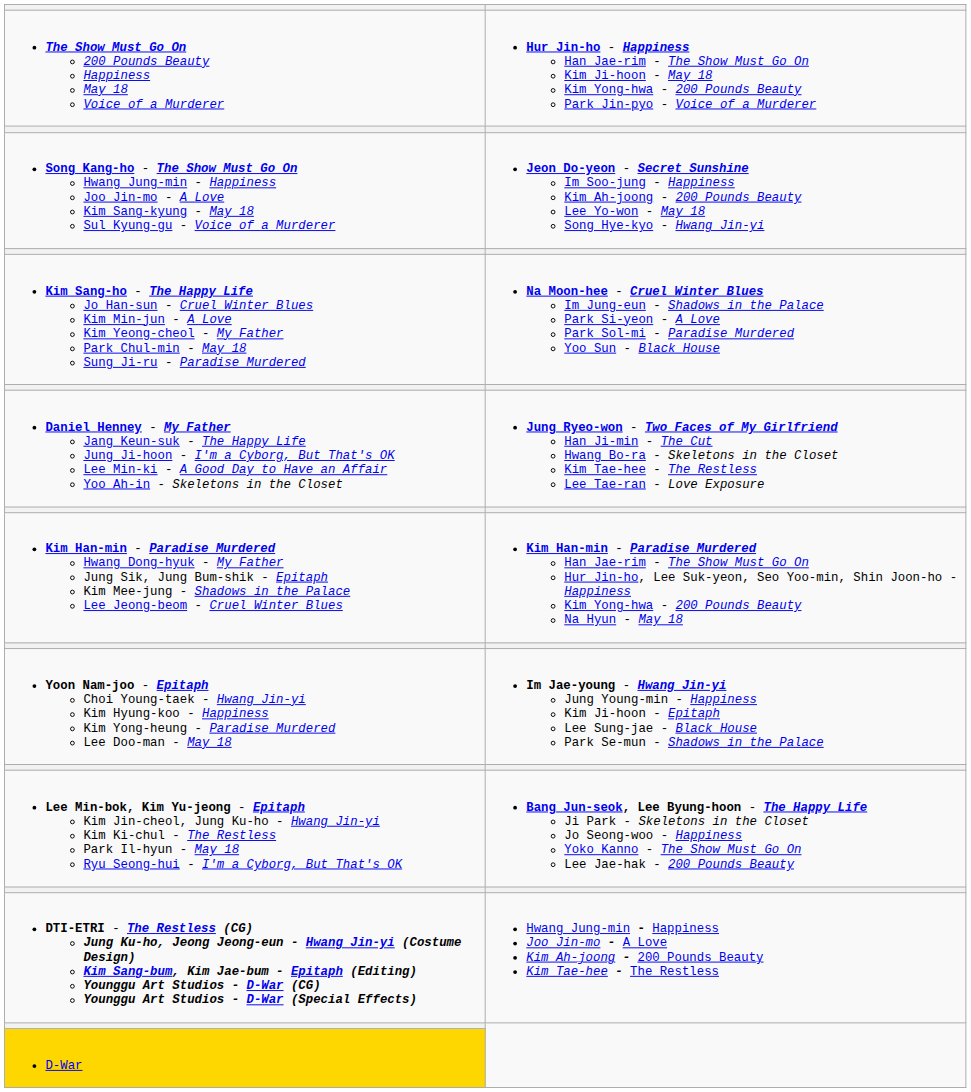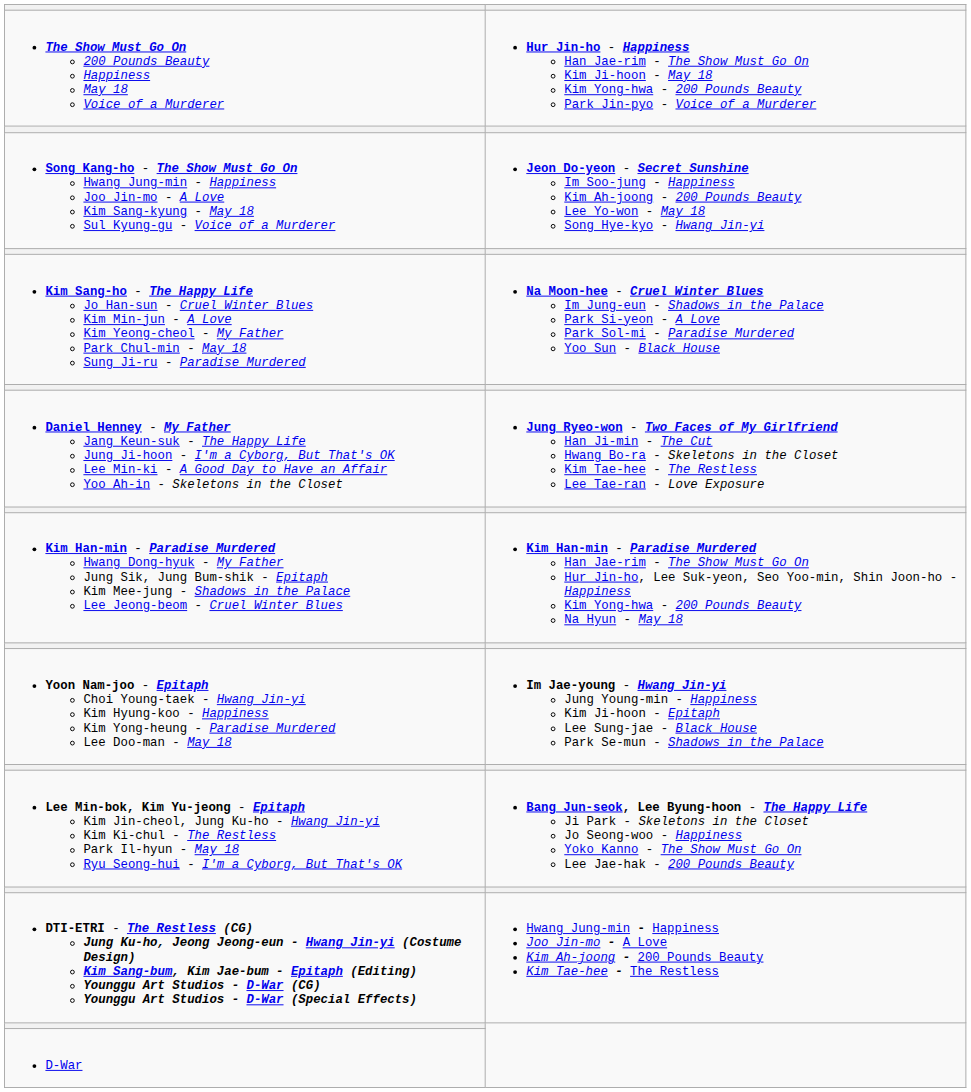D-War | column 1: gold background -> no background
